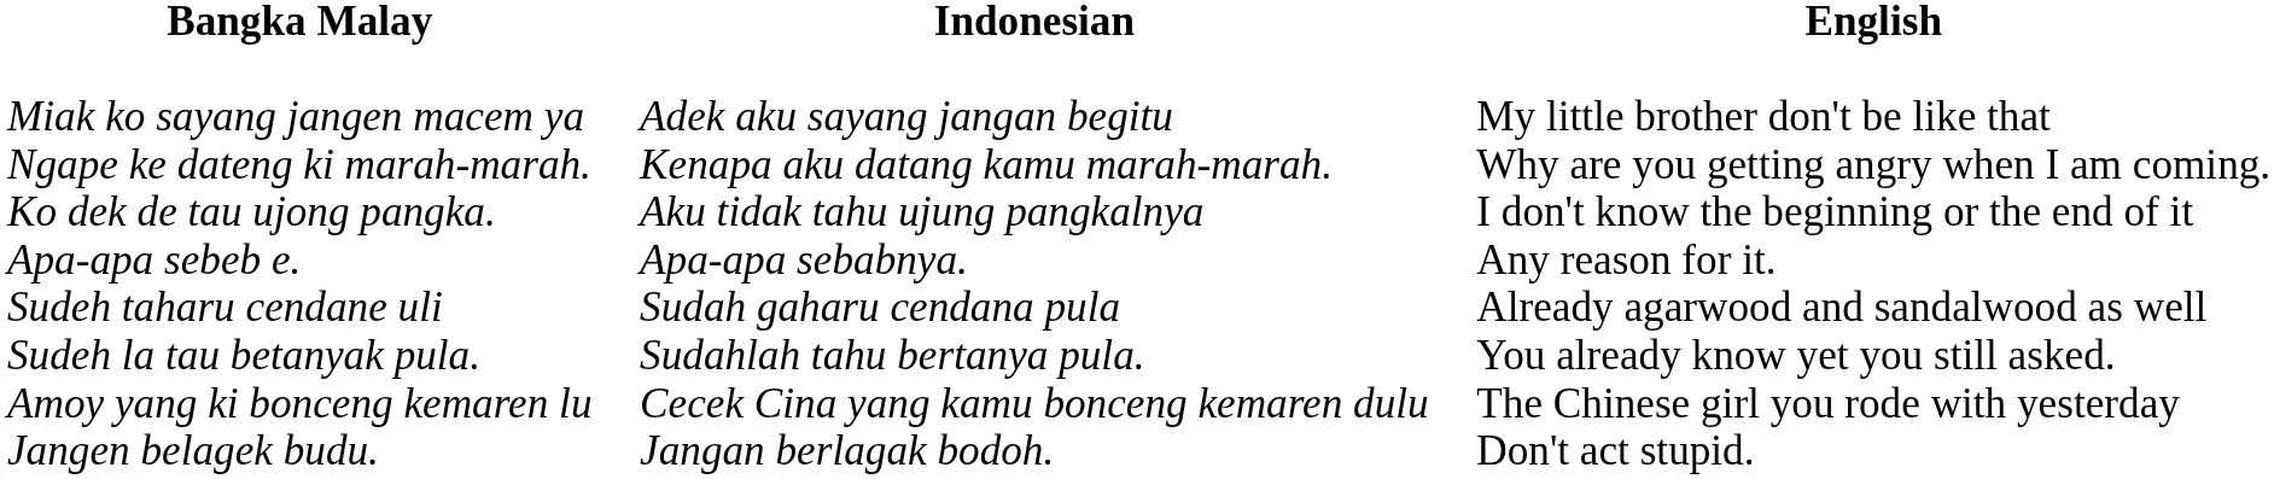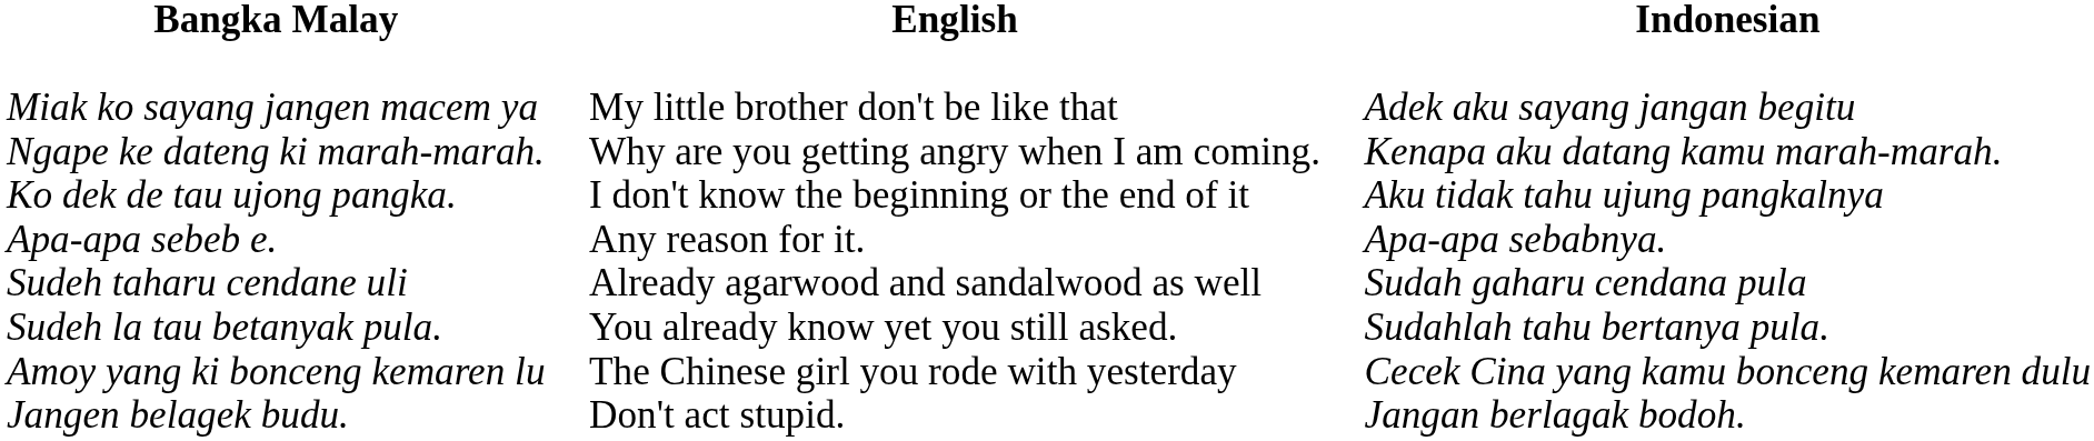columns swapped: Indonesian <-> English
